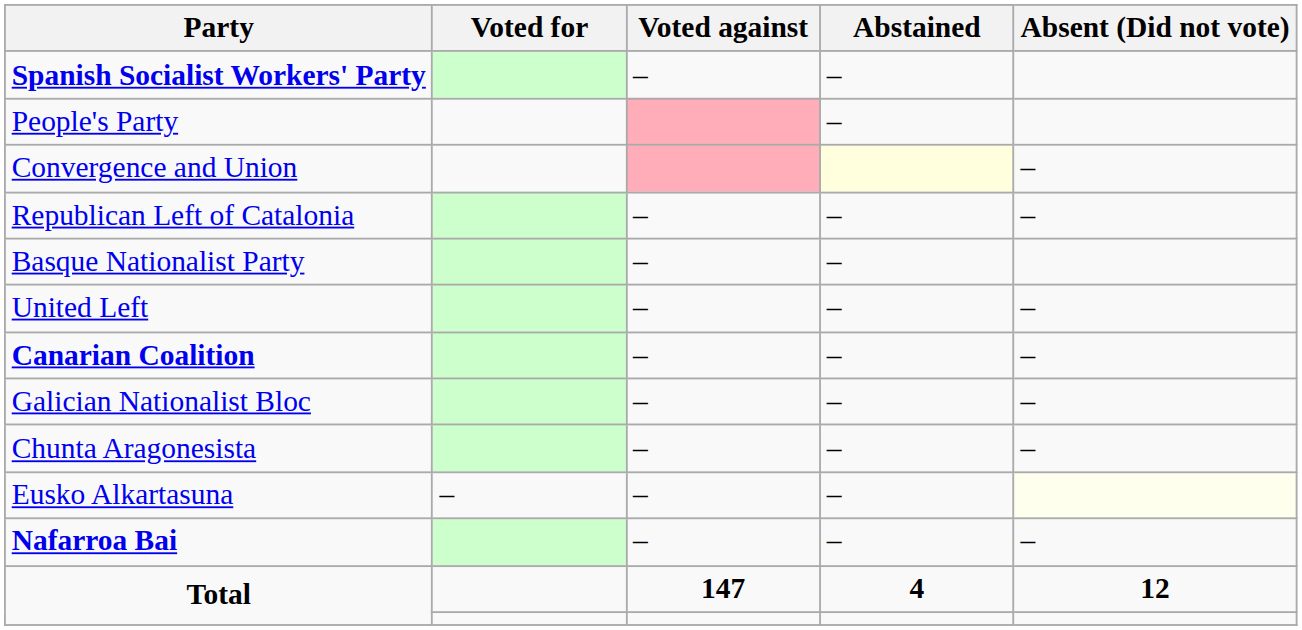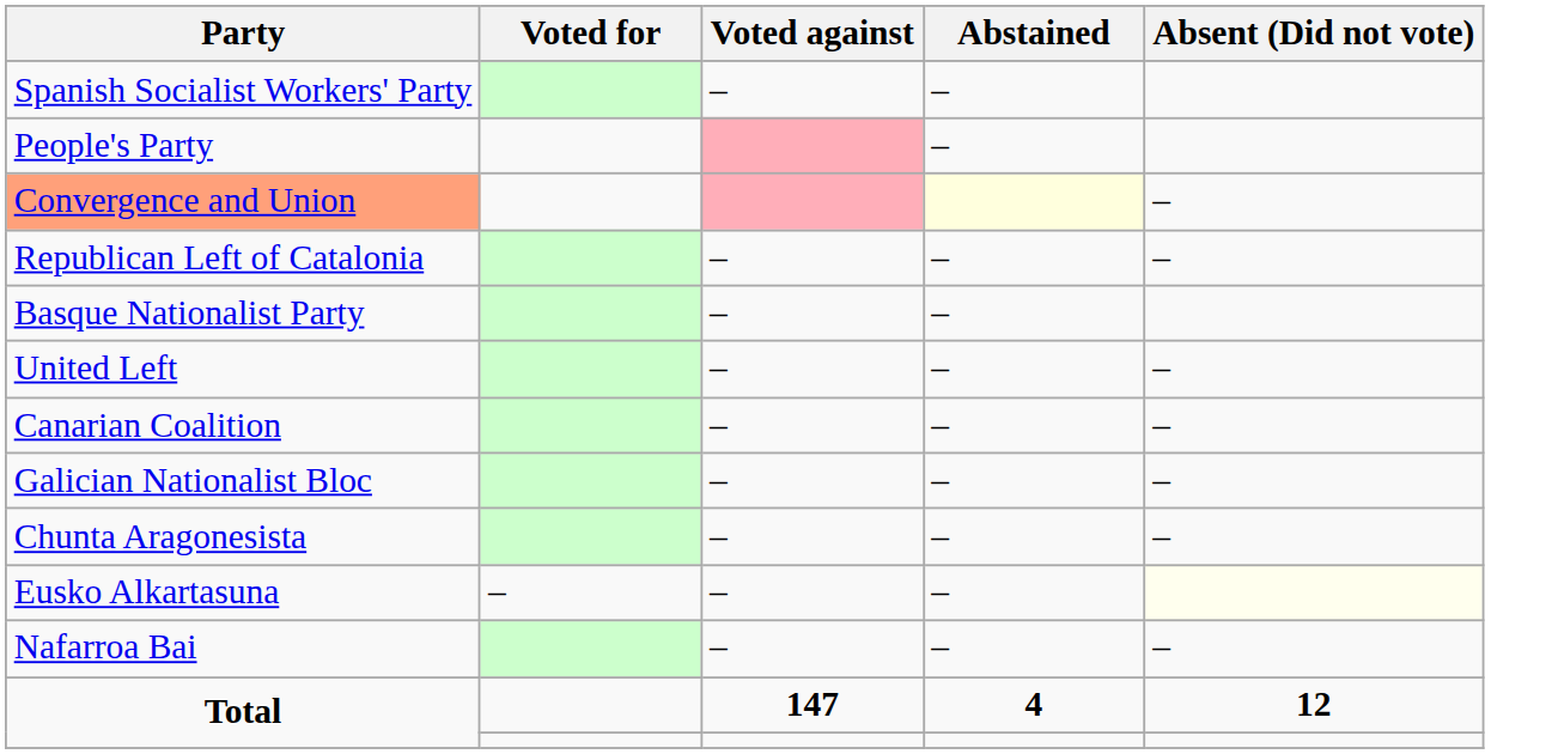Spanish Socialist Workers' Party | Party: bold -> normal
Convergence and Union | Party: no background -> lightsalmon background
Canarian Coalition | Party: bold -> normal
Nafarroa Bai | Party: bold -> normal
